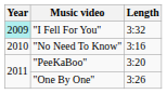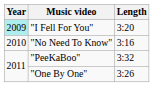"I Fell For You" | Length: 3:32 -> 3:20
"PeeKaBoo" | Length: 3:20 -> 3:32
